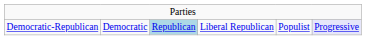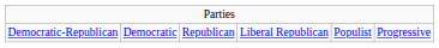Democratic-Republican | column 3: lightblue background -> no background
Democratic-Republican | column 6: lavender background -> no background
